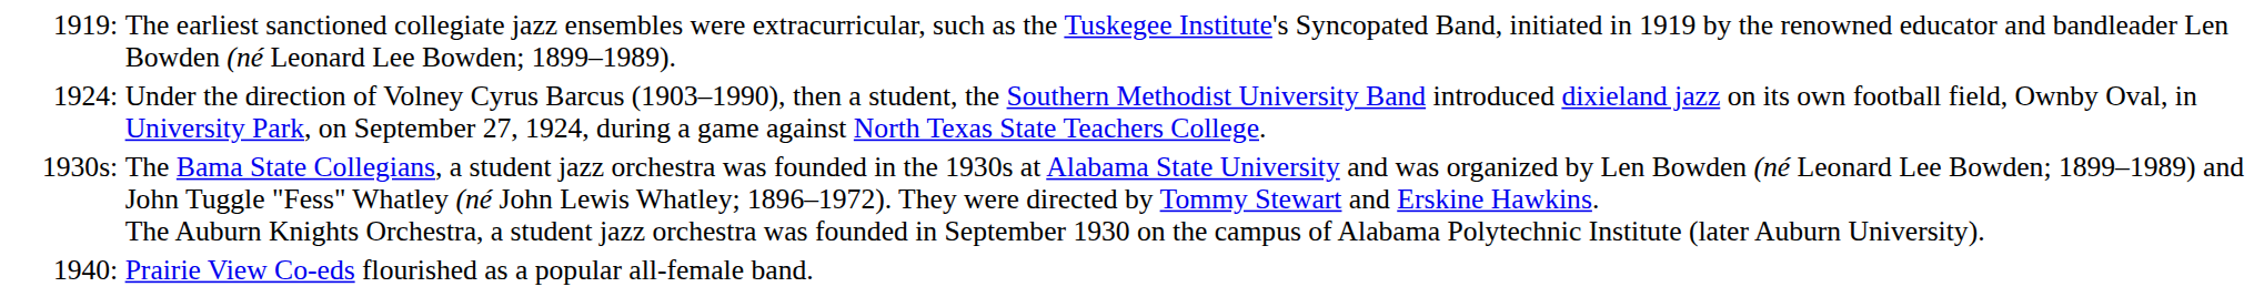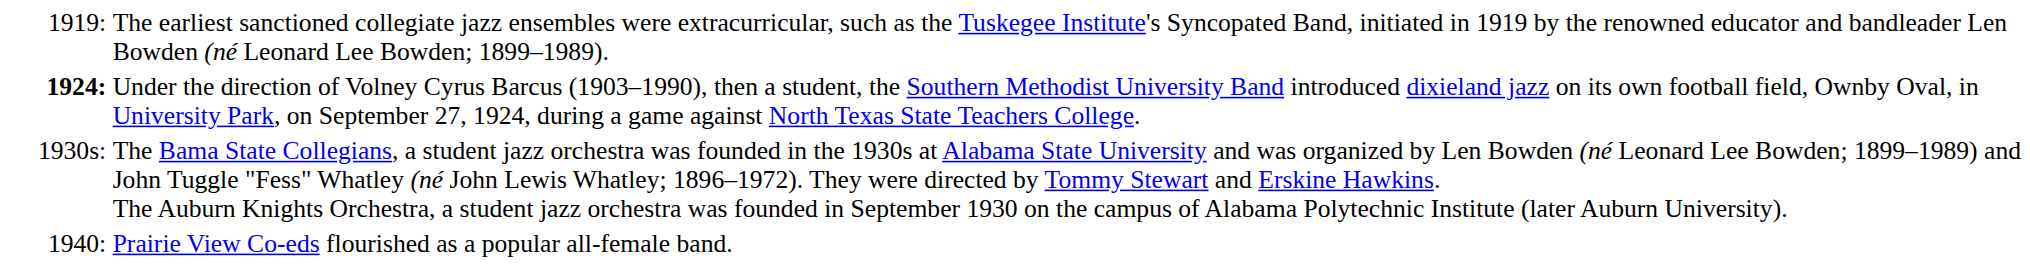row 2 | column 1: normal -> bold
